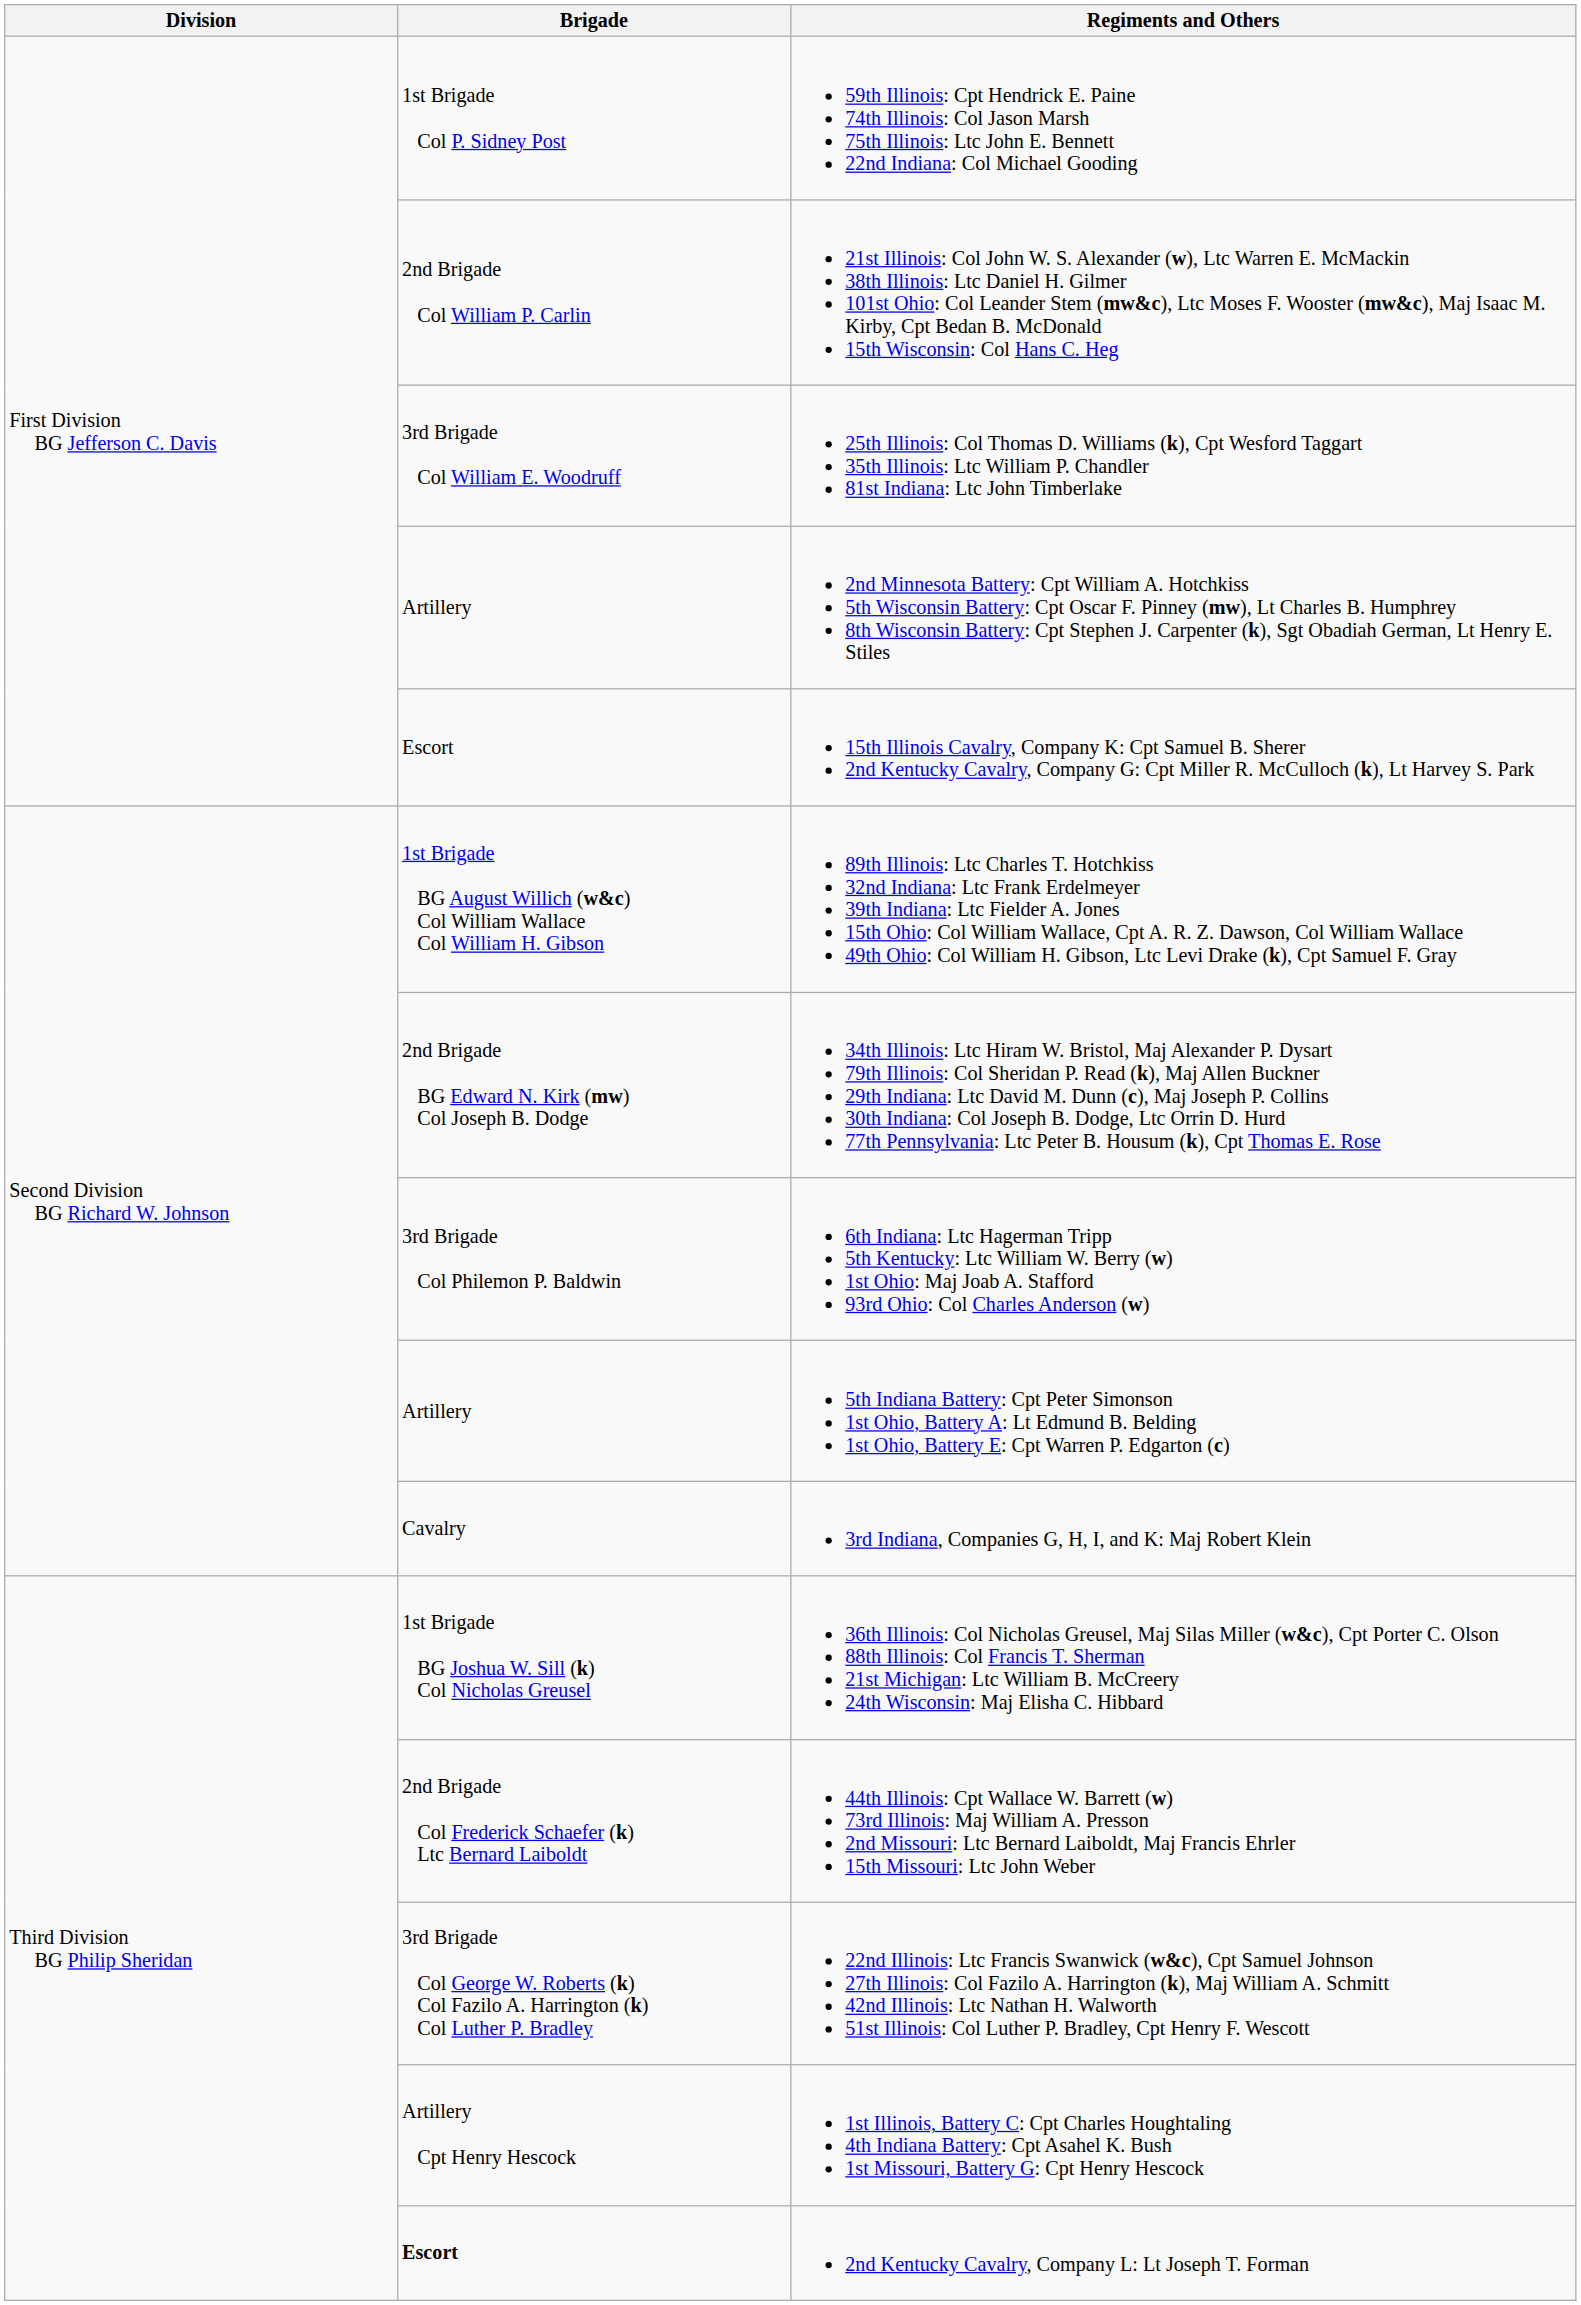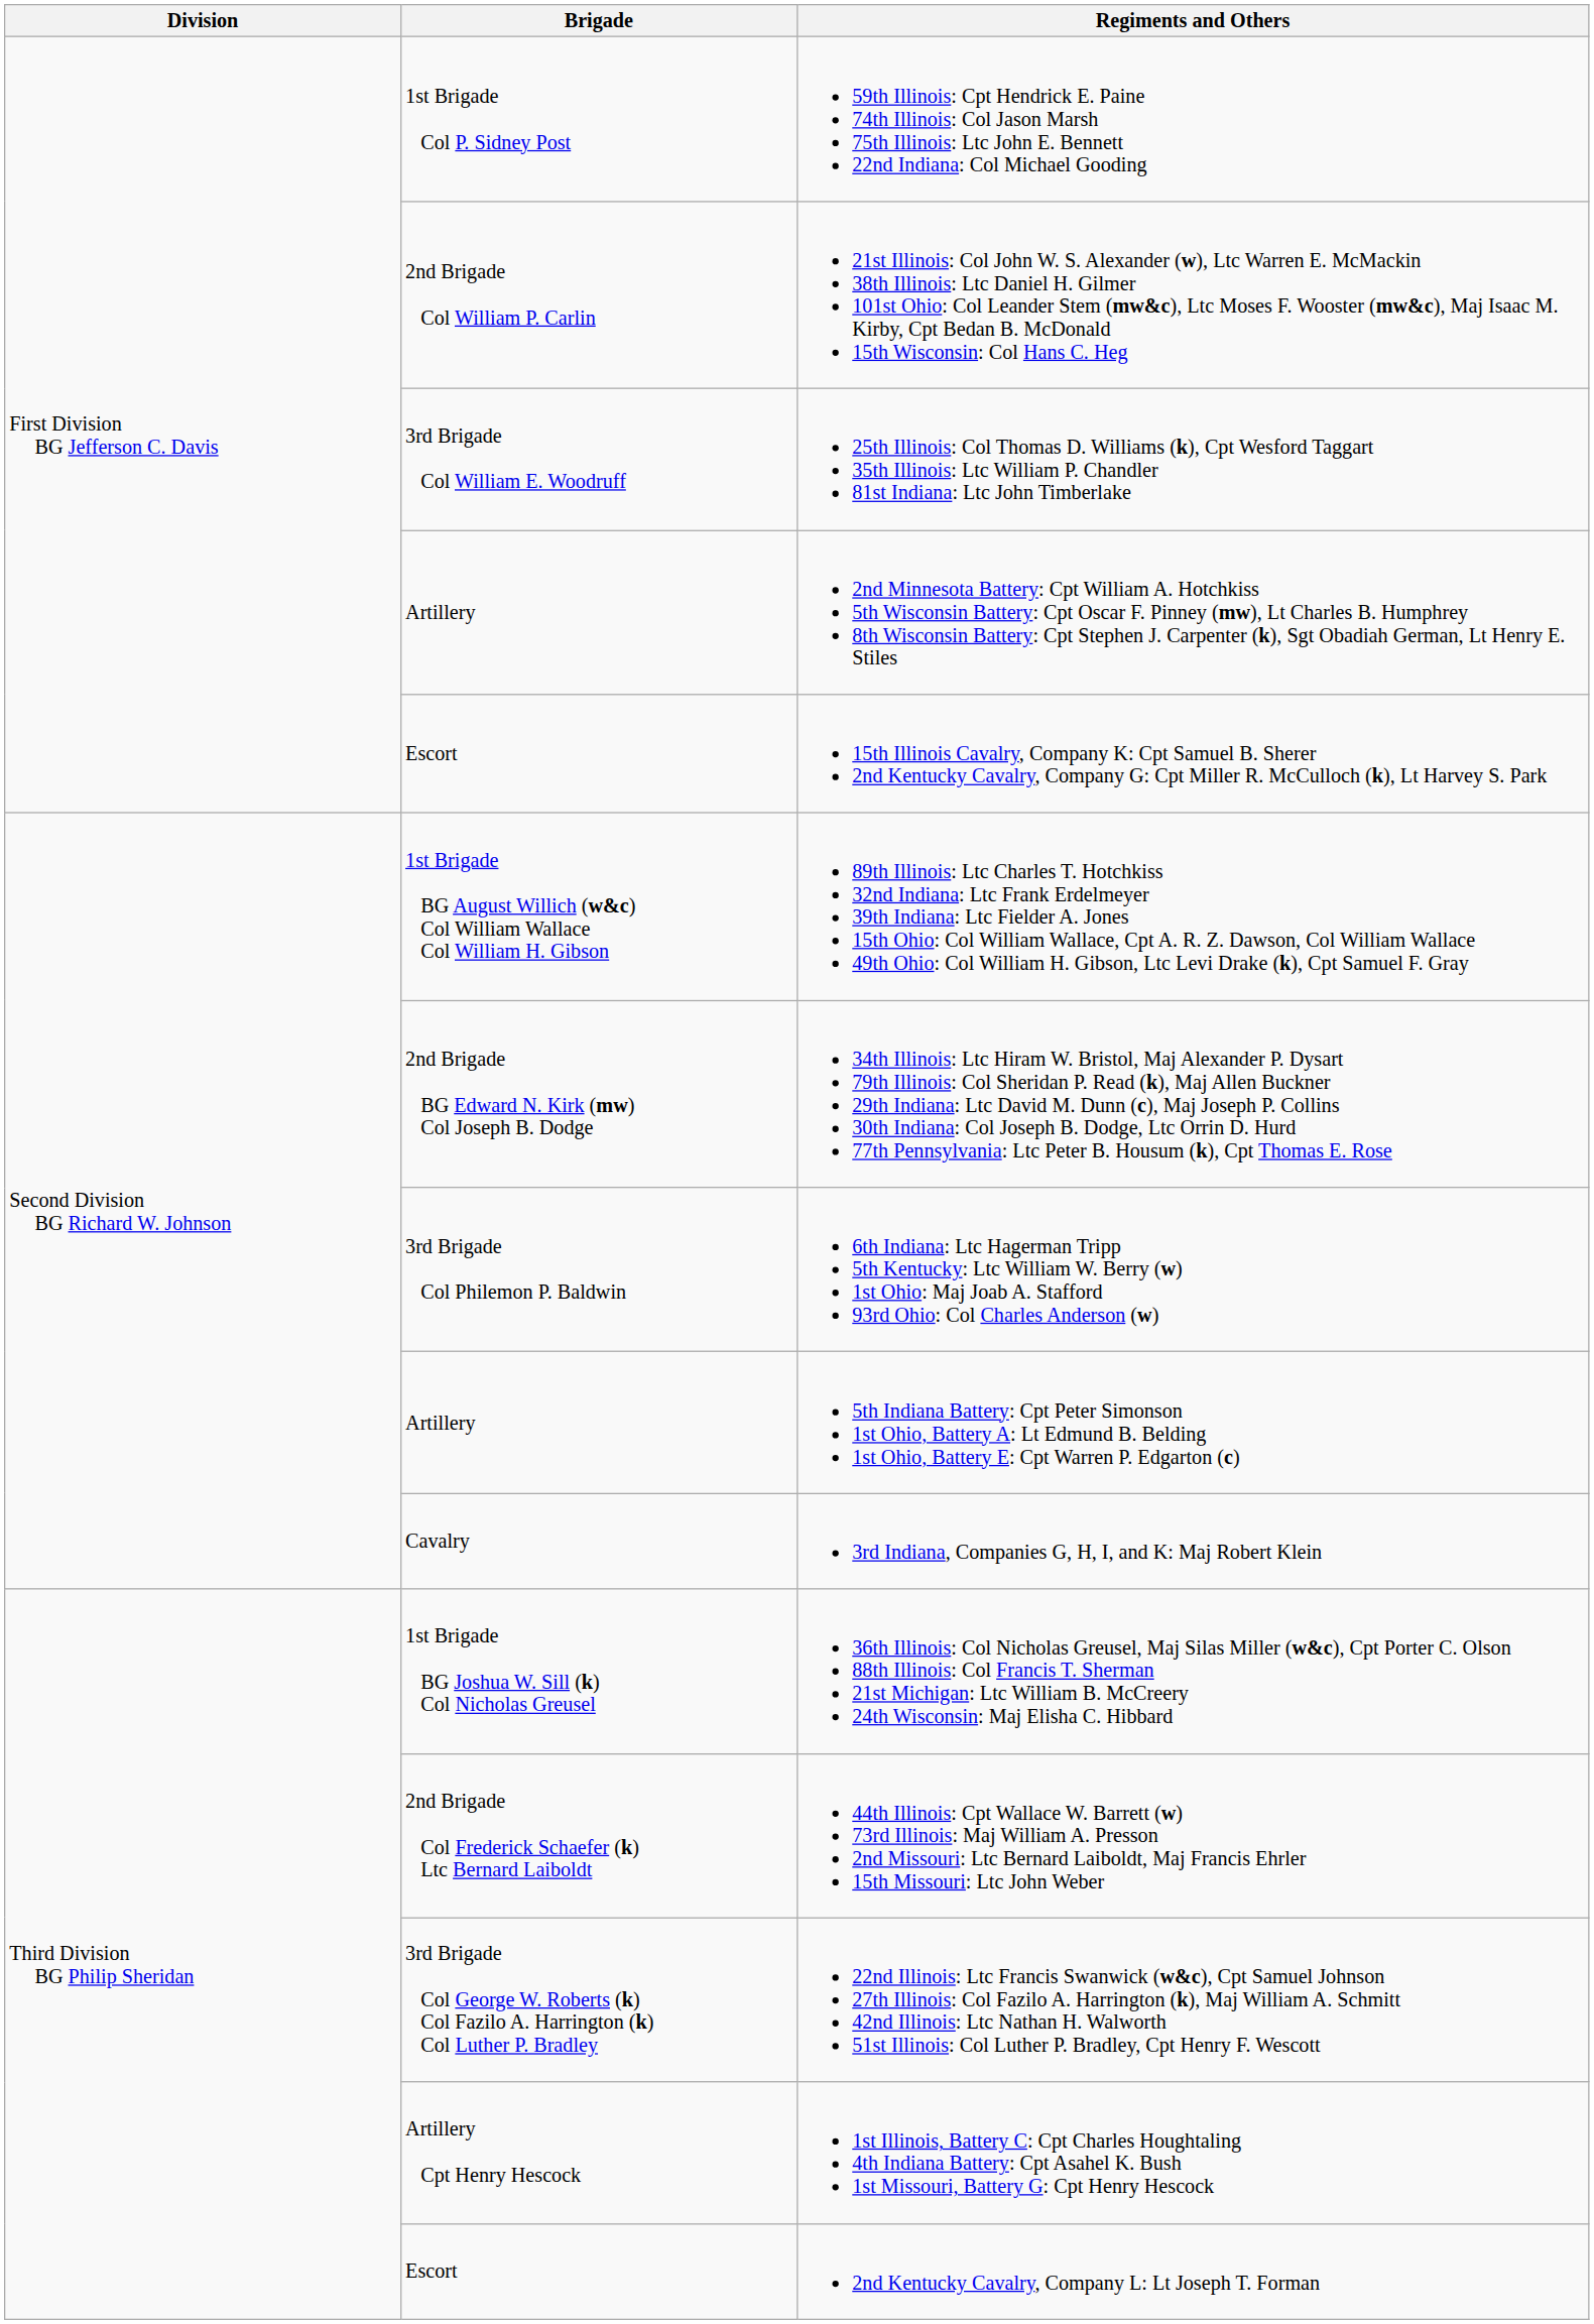2nd Kentucky Cavalry, Company L: Lt Joseph T. Forman | Brigade: bold -> normal
